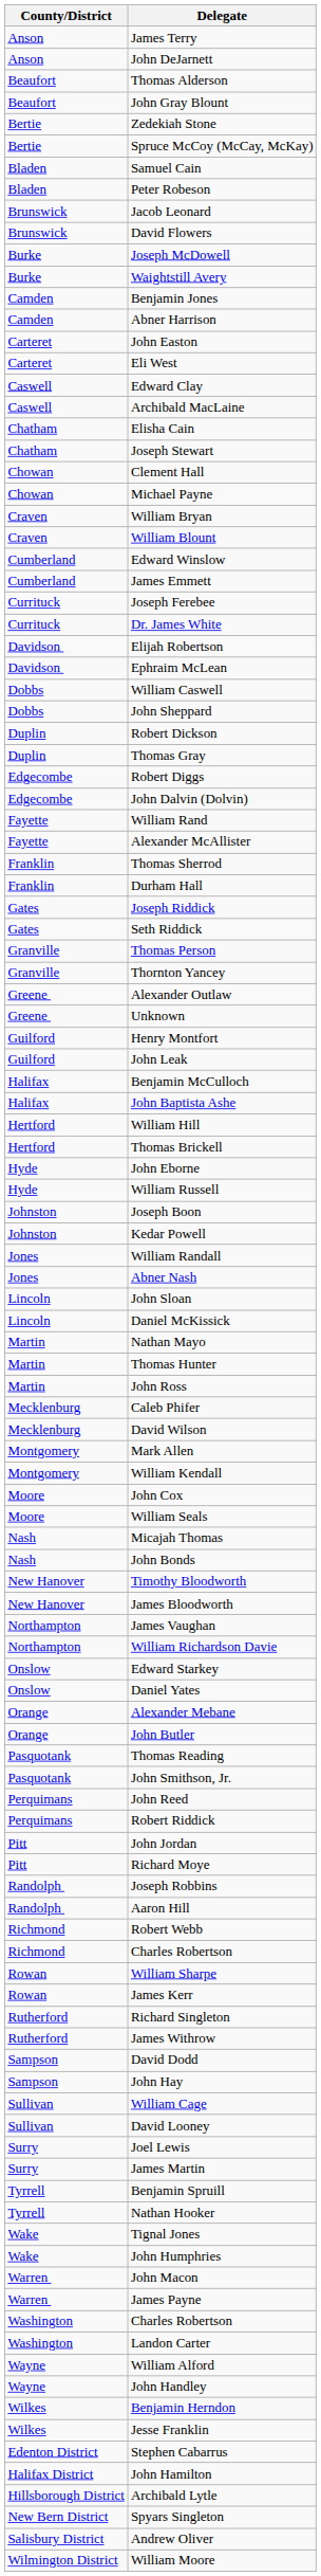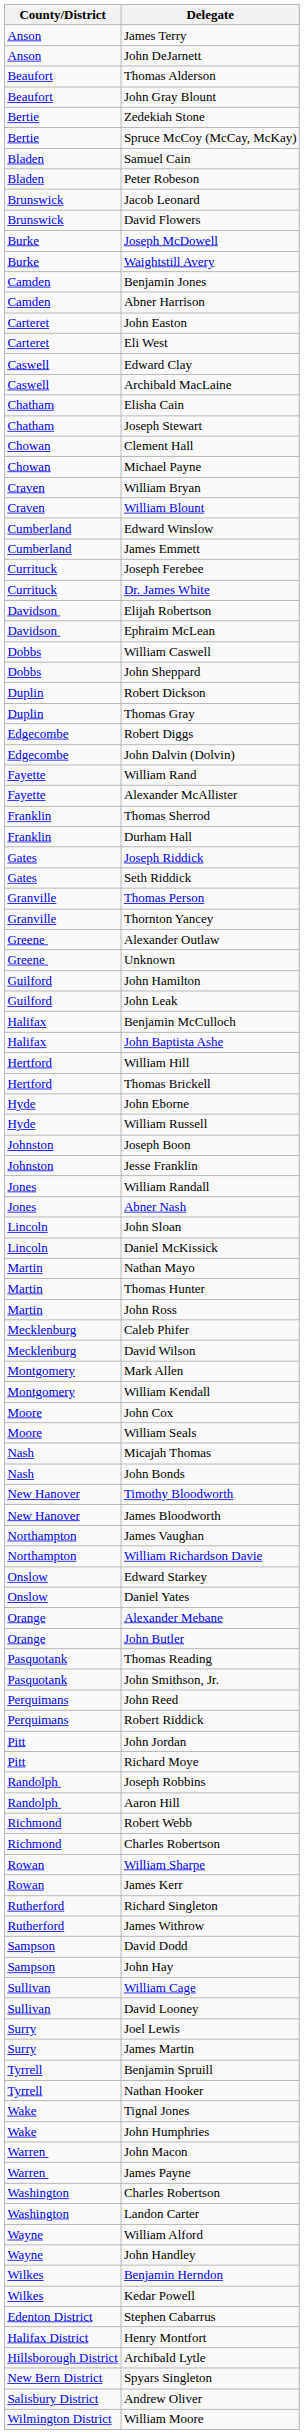row 48 | Delegate: Henry Montfort -> John Hamilton
row 57 | Delegate: Kedar Powell -> Jesse Franklin
row 112 | Delegate: Jesse Franklin -> Kedar Powell
row 114 | Delegate: John Hamilton -> Henry Montfort
